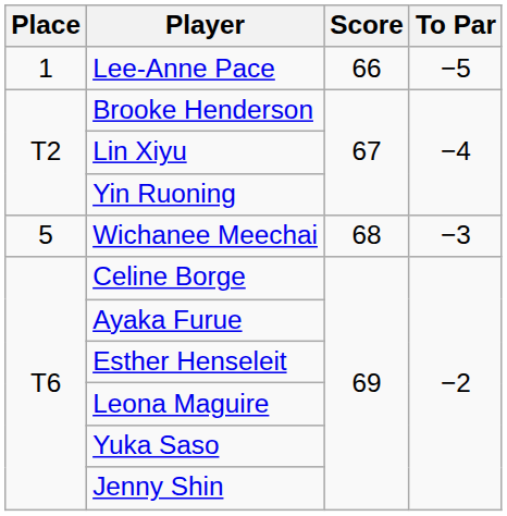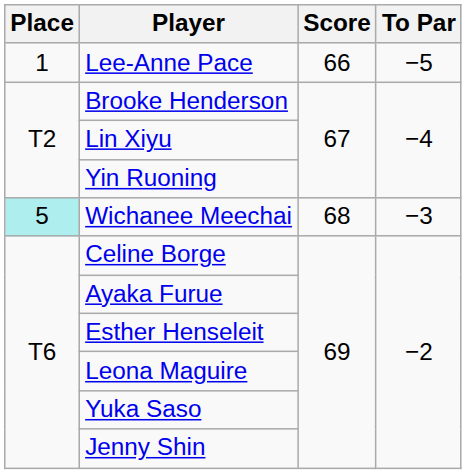Wichanee Meechai | Place: no background -> paleturquoise background
